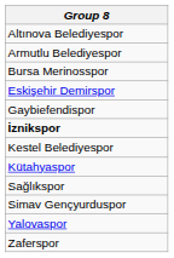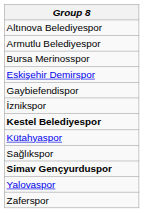row 7 | column 1: bold -> normal
row 8 | column 1: normal -> bold
row 11 | column 1: normal -> bold
